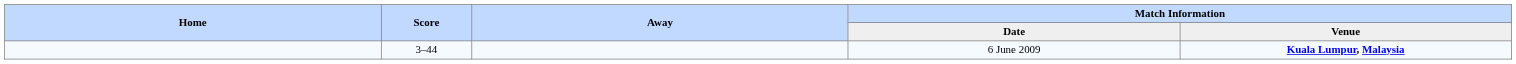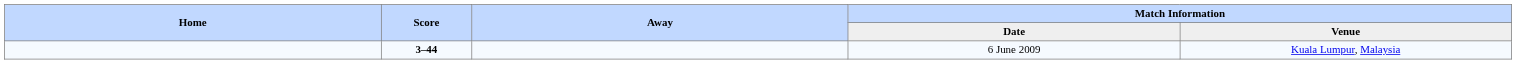6 June 2009 | Score: normal -> bold
6 June 2009 | Match Information / Venue: bold -> normal
